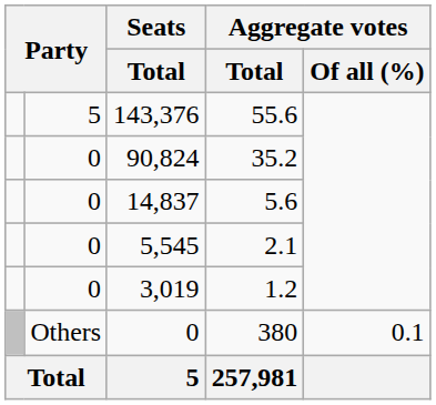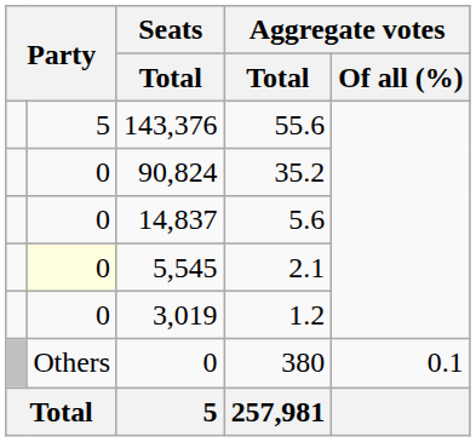5,545 | column 2: no background -> lightyellow background
